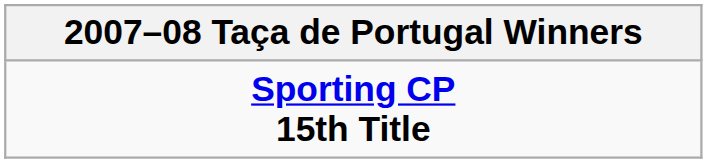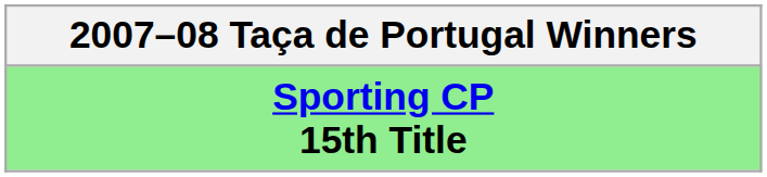row 2 | column 1: no background -> lightgreen background
